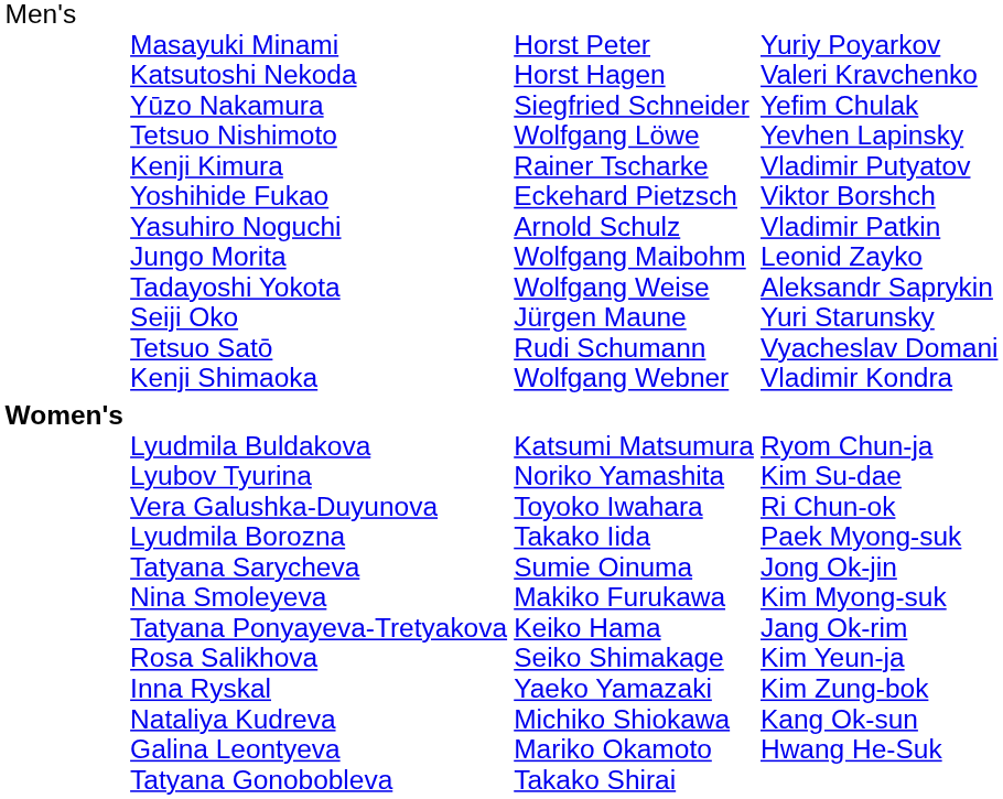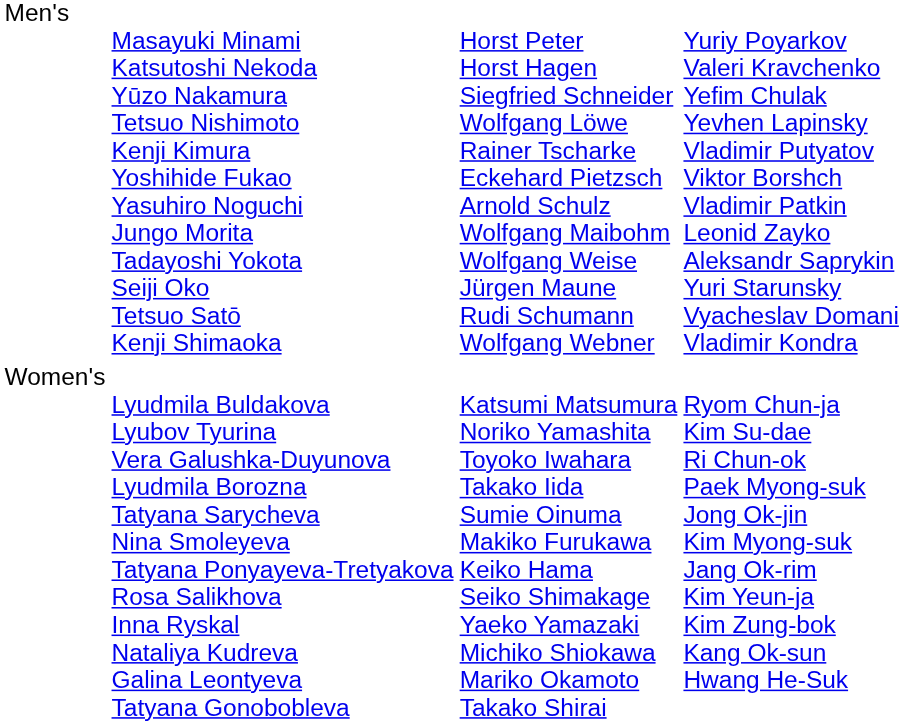Women's | column 1: bold -> normal
